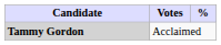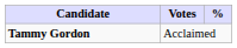Tammy Gordon | Candidate: lightgrey background -> no background
